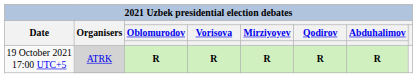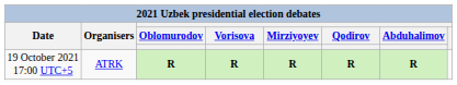19 October 2021 17:00 UTC+5 | 2021 Uzbek presidential election debates / Organisers: lightgrey background -> no background
